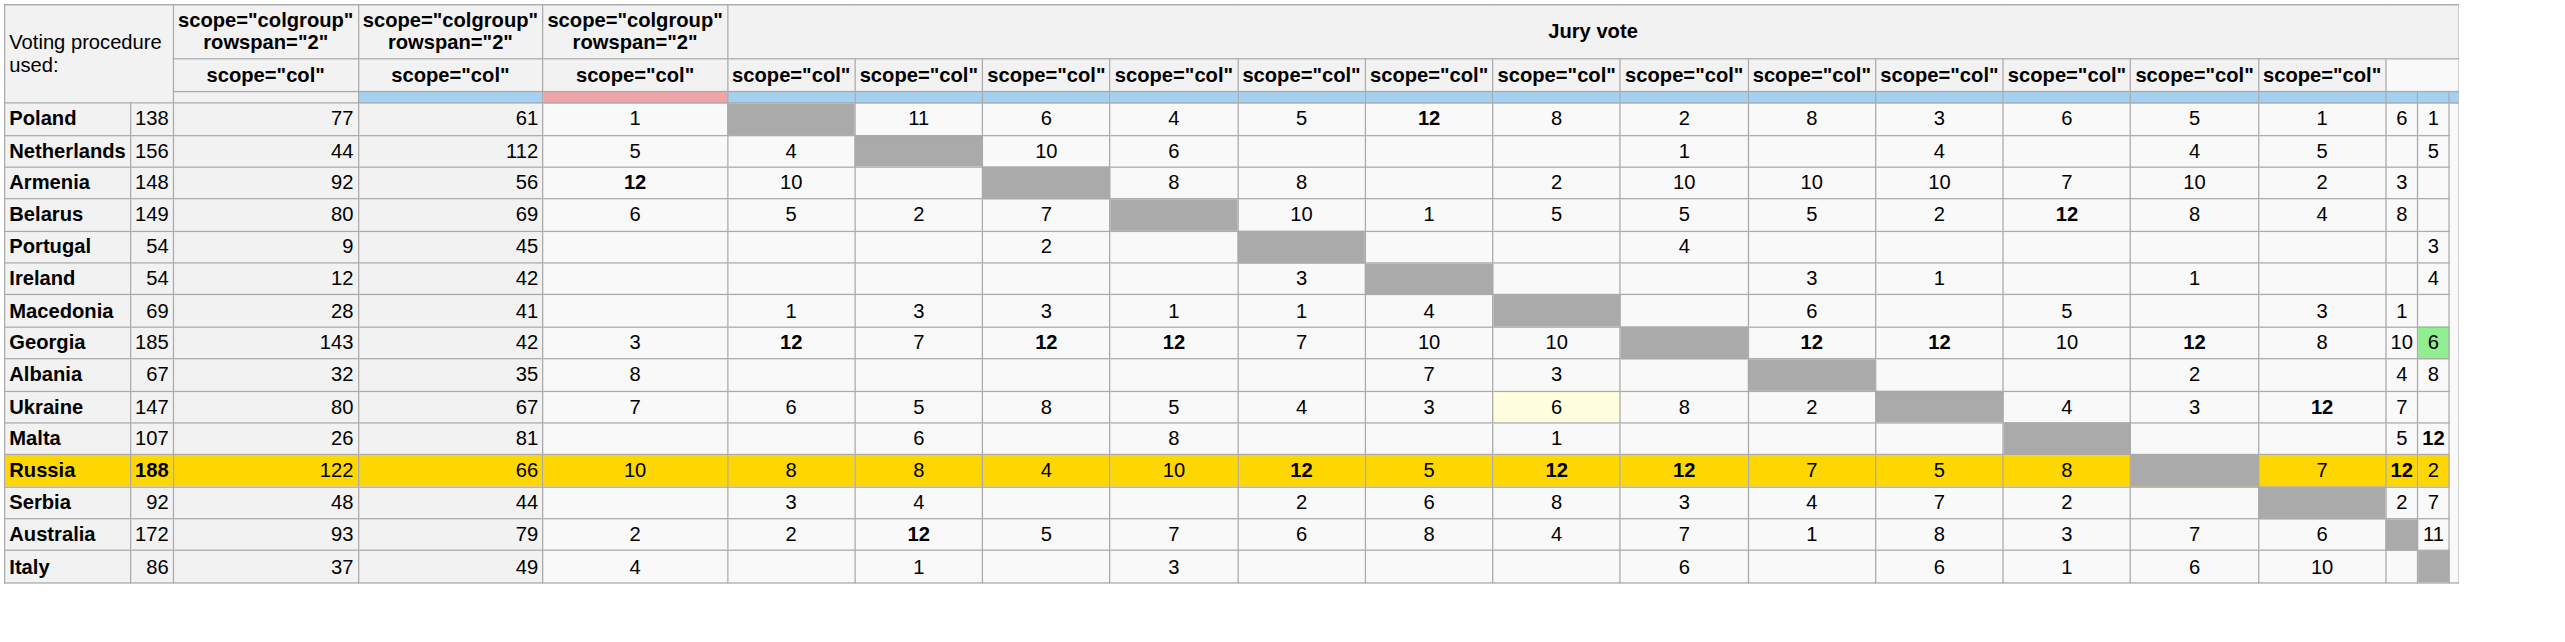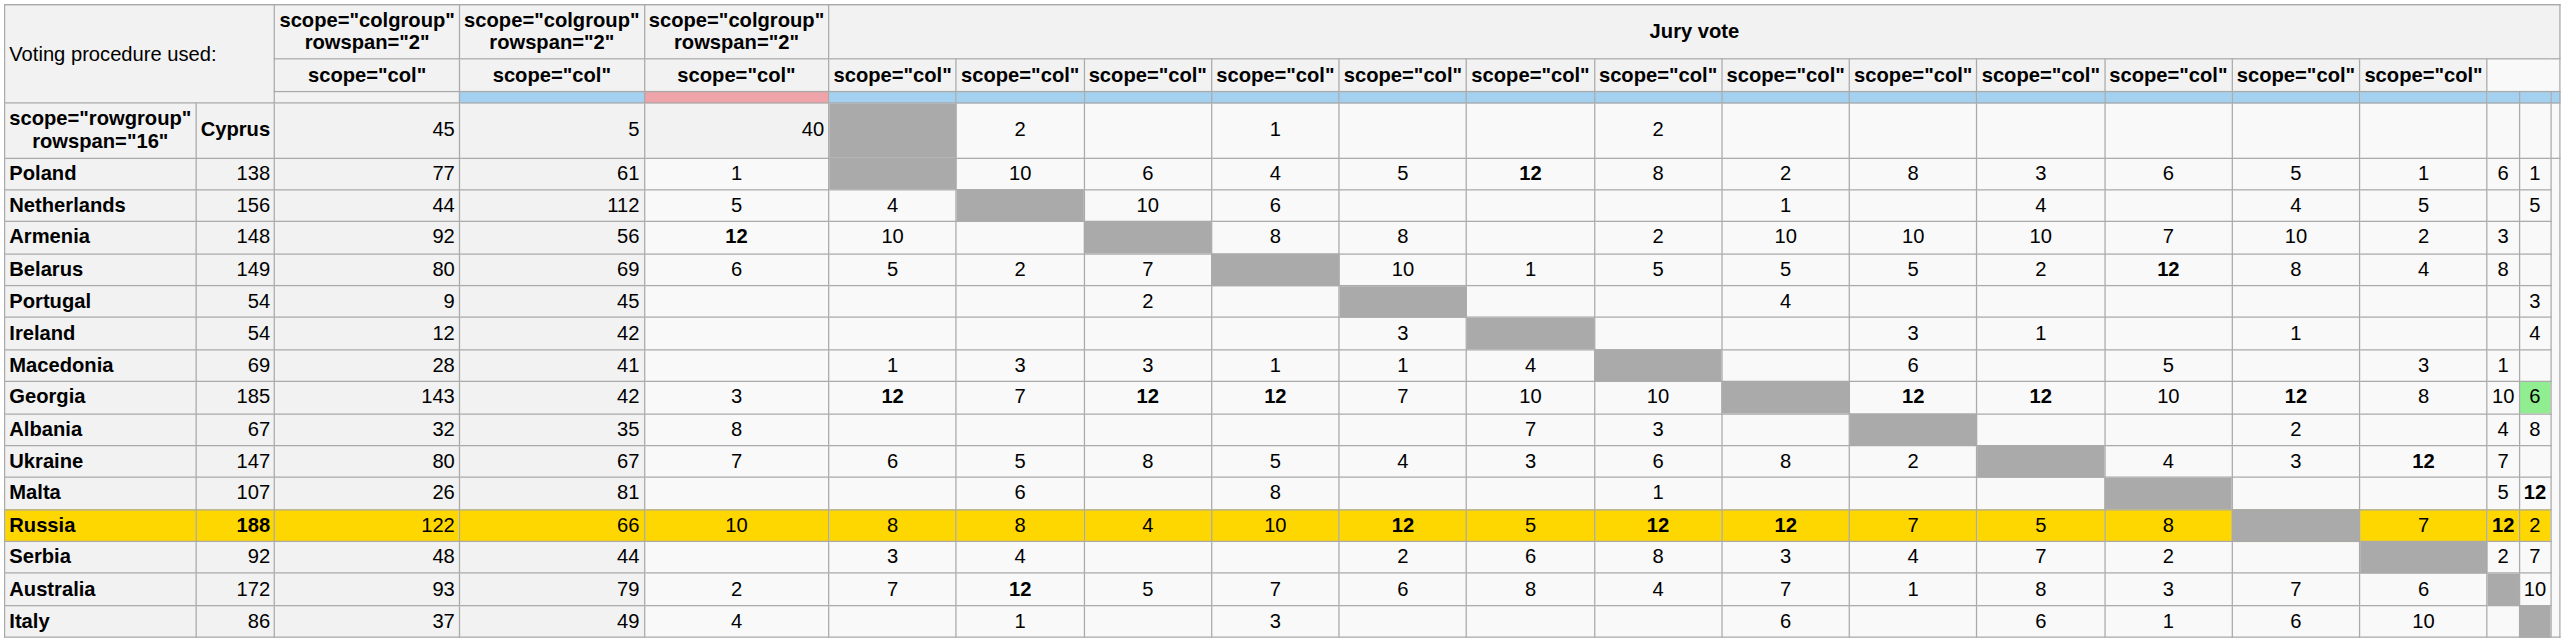+ row: scope="rowgroup" rowspan="16" | Cyprus | 45 | 5 | 40 | 2 | 1 | 2
Poland | column 7: 11 -> 10
Ukraine | column 12: lightyellow background -> no background
Australia | column 6: 2 -> 7
Australia | column 20: 11 -> 10
